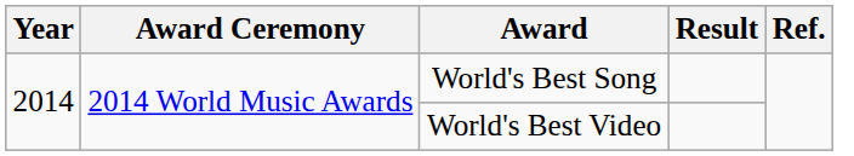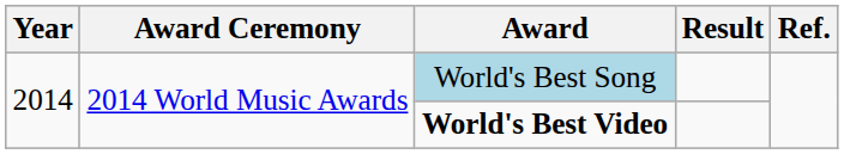World's Best Song | Award: no background -> lightblue background
World's Best Video | Award: normal -> bold
